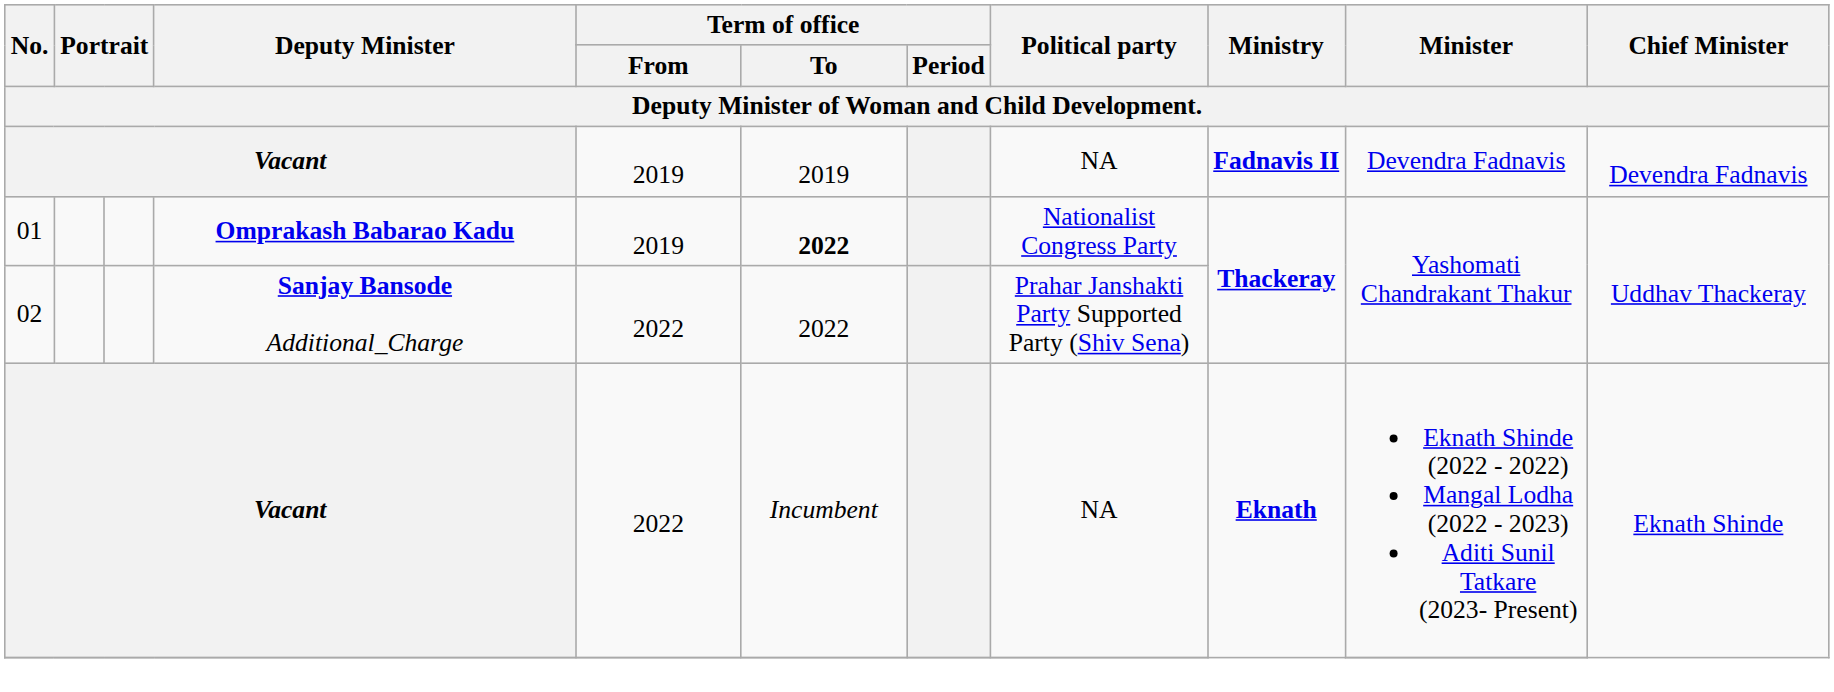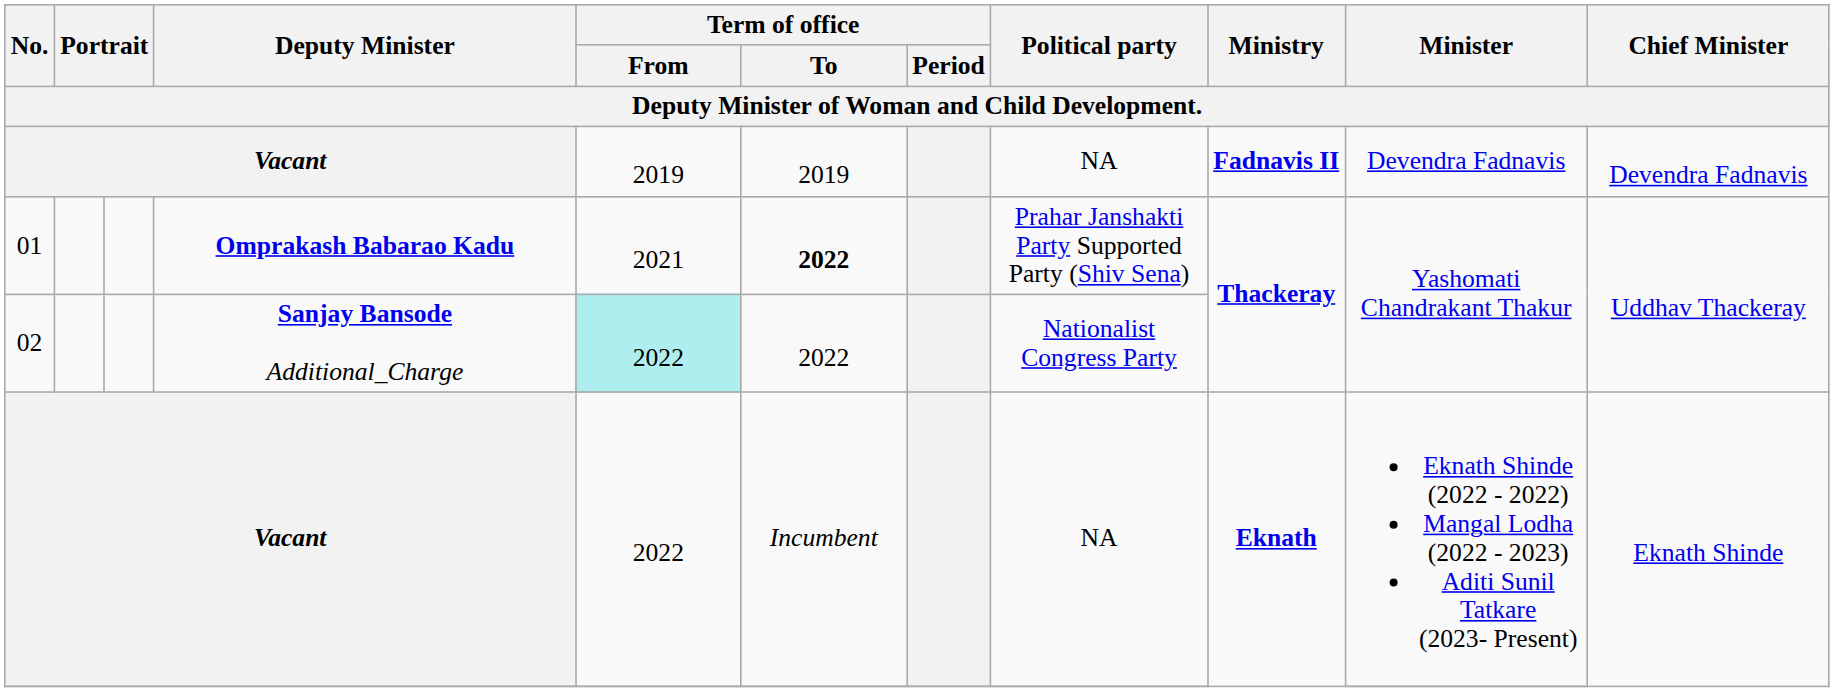01 | Term of office / From: 2019 -> 2021
01 | Political party: Nationalist Congress Party -> Prahar Janshakti Party Supported Party (Shiv Sena)
02 | Term of office / From: no background -> paleturquoise background
02 | Political party: Prahar Janshakti Party Supported Party (Shiv Sena) -> Nationalist Congress Party
